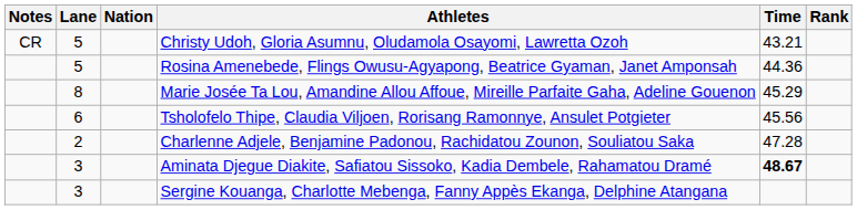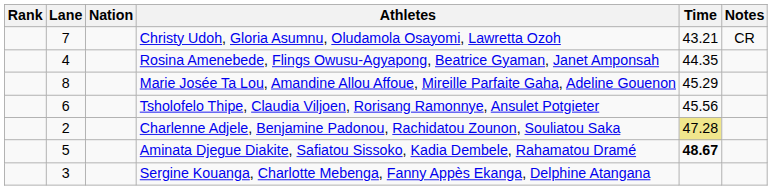columns swapped: Rank <-> Notes
row 2 | Lane: 5 -> 7
row 3 | Lane: 5 -> 4
row 3 | Time: 44.36 -> 44.35
row 6 | Time: no background -> khaki background
row 7 | Lane: 3 -> 5
